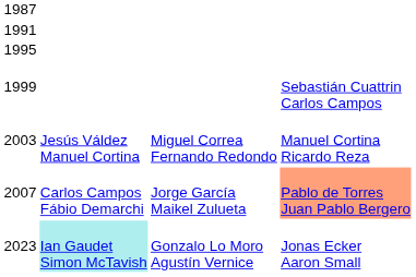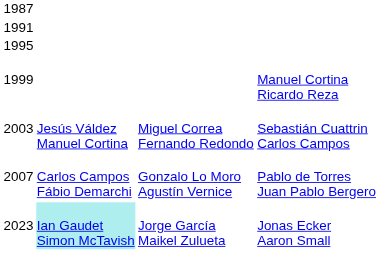1999 | column 4: Sebastián Cuattrin Carlos Campos -> Manuel Cortina Ricardo Reza
2003 | column 4: Manuel Cortina Ricardo Reza -> Sebastián Cuattrin Carlos Campos
2007 | column 3: Jorge García Maikel Zulueta -> Gonzalo Lo Moro Agustín Vernice
2007 | column 4: lightsalmon background -> no background
2023 | column 3: Gonzalo Lo Moro Agustín Vernice -> Jorge García Maikel Zulueta
